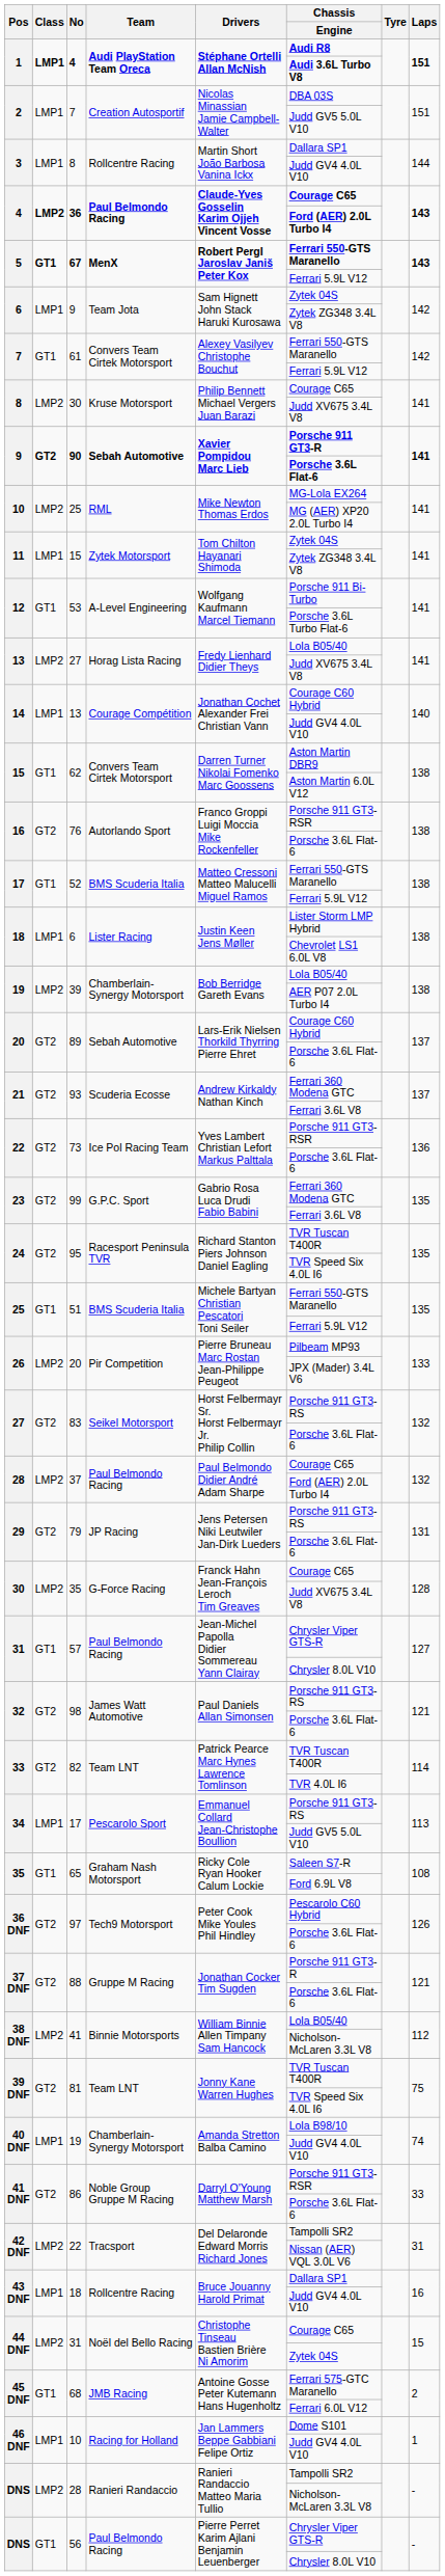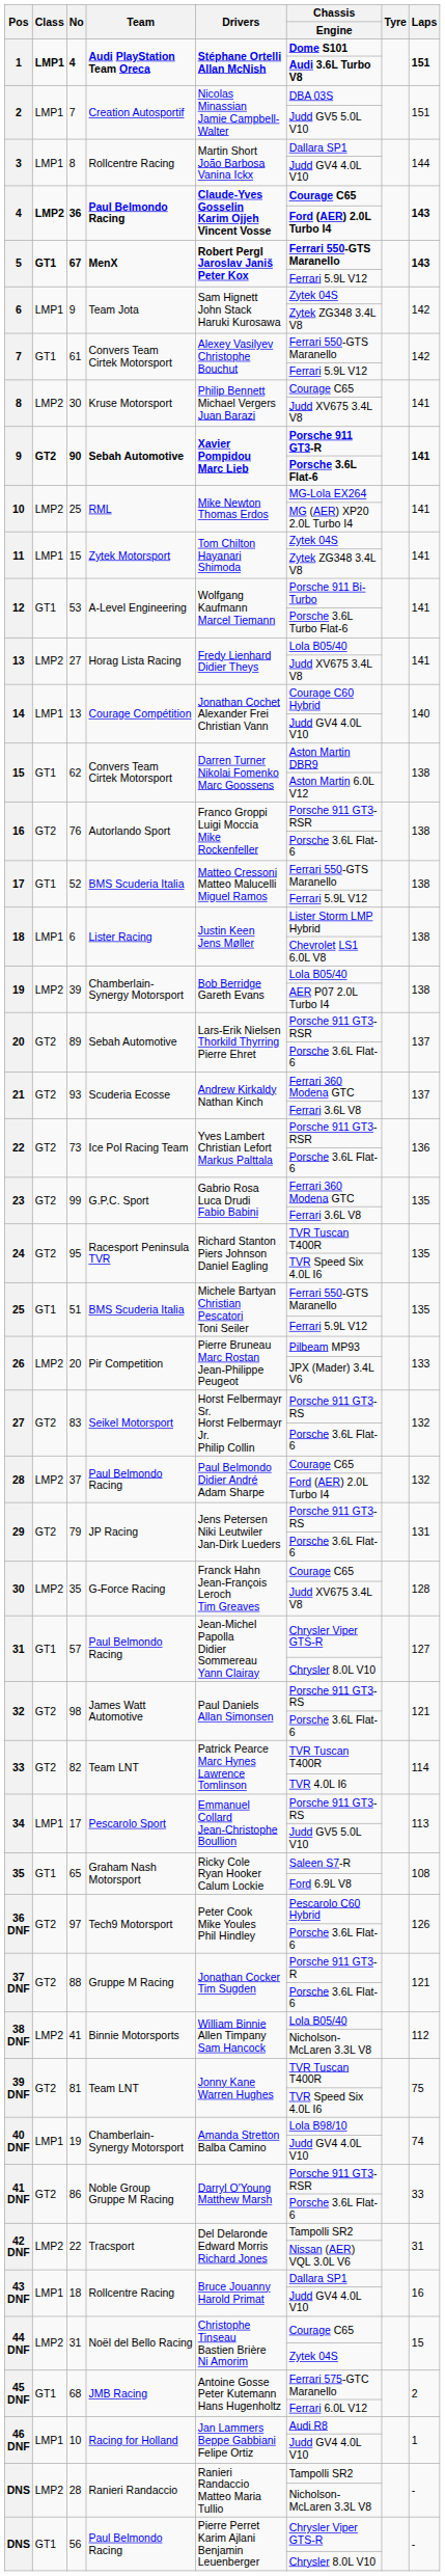row 3 | Chassis / Engine: Audi R8 -> Dome S101
row 41 | Chassis / Engine: Courage C60 Hybrid -> Porsche 911 GT3-RSR
row 93 | Chassis / Engine: Dome S101 -> Audi R8
